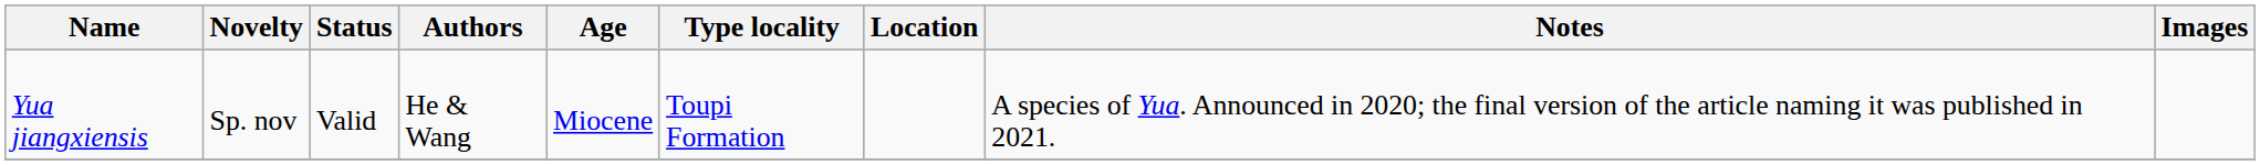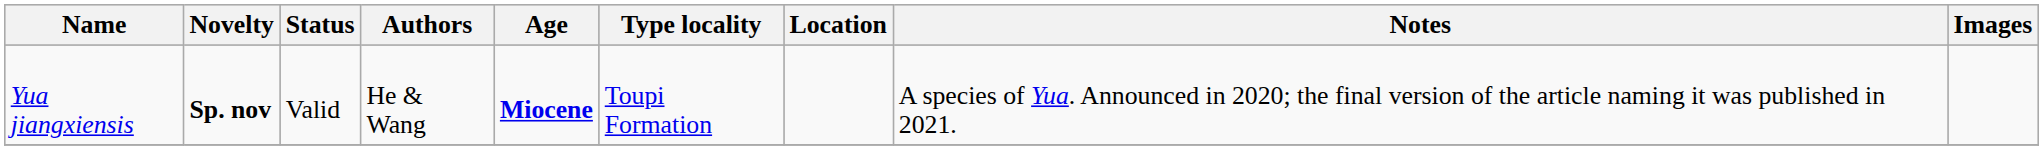Yua jiangxiensis | Novelty: normal -> bold
Yua jiangxiensis | Age: normal -> bold
